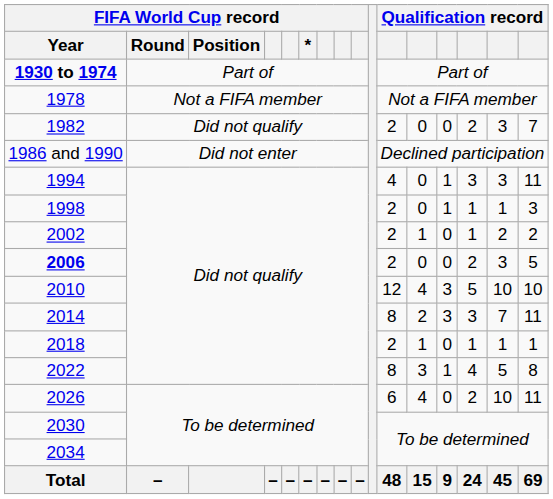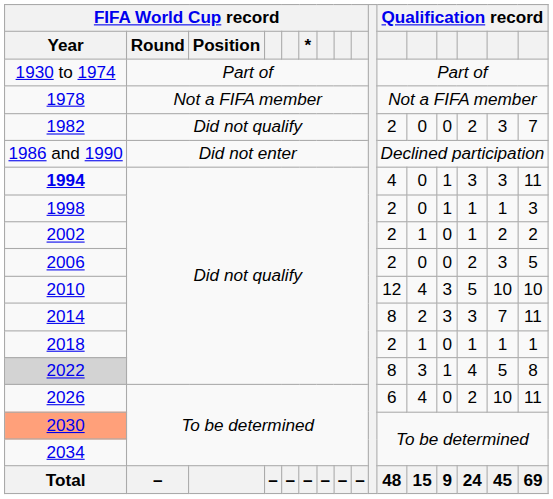1930 to 1974 | FIFA World Cup record / Year: bold -> normal
1994 | FIFA World Cup record / Year: normal -> bold
2006 | FIFA World Cup record / Year: bold -> normal
2022 | FIFA World Cup record / Year: no background -> lightgrey background
2030 | FIFA World Cup record / Year: no background -> lightsalmon background
